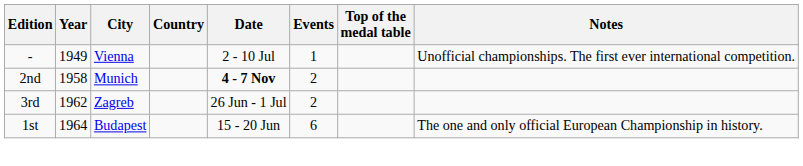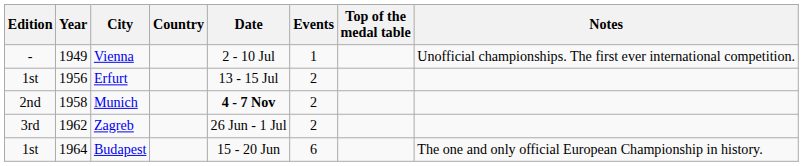+ row: 1st | 1956 | Erfurt | 13 - 15 Jul | 2
